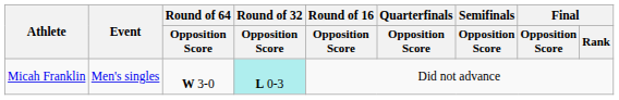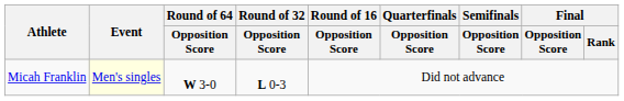Micah Franklin | Event: no background -> lightyellow background
Micah Franklin | Round of 32 / Opposition Score: paleturquoise background -> no background
